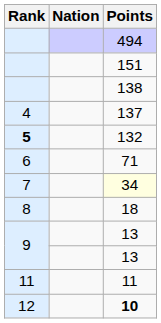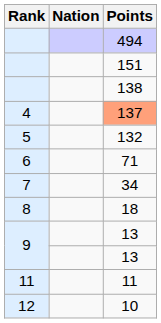137 | Points: no background -> lightsalmon background
132 | Rank: bold -> normal
34 | Points: lightyellow background -> no background
10 | Points: bold -> normal
